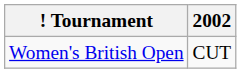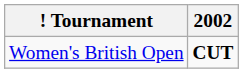Women's British Open | 2002: normal -> bold
